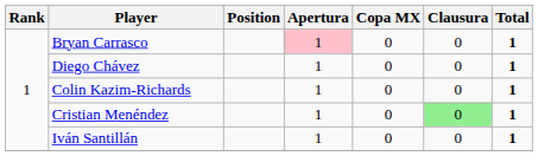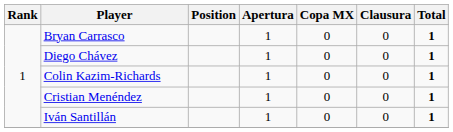Bryan Carrasco | Apertura: pink background -> no background
Cristian Menéndez | Clausura: lightgreen background -> no background
